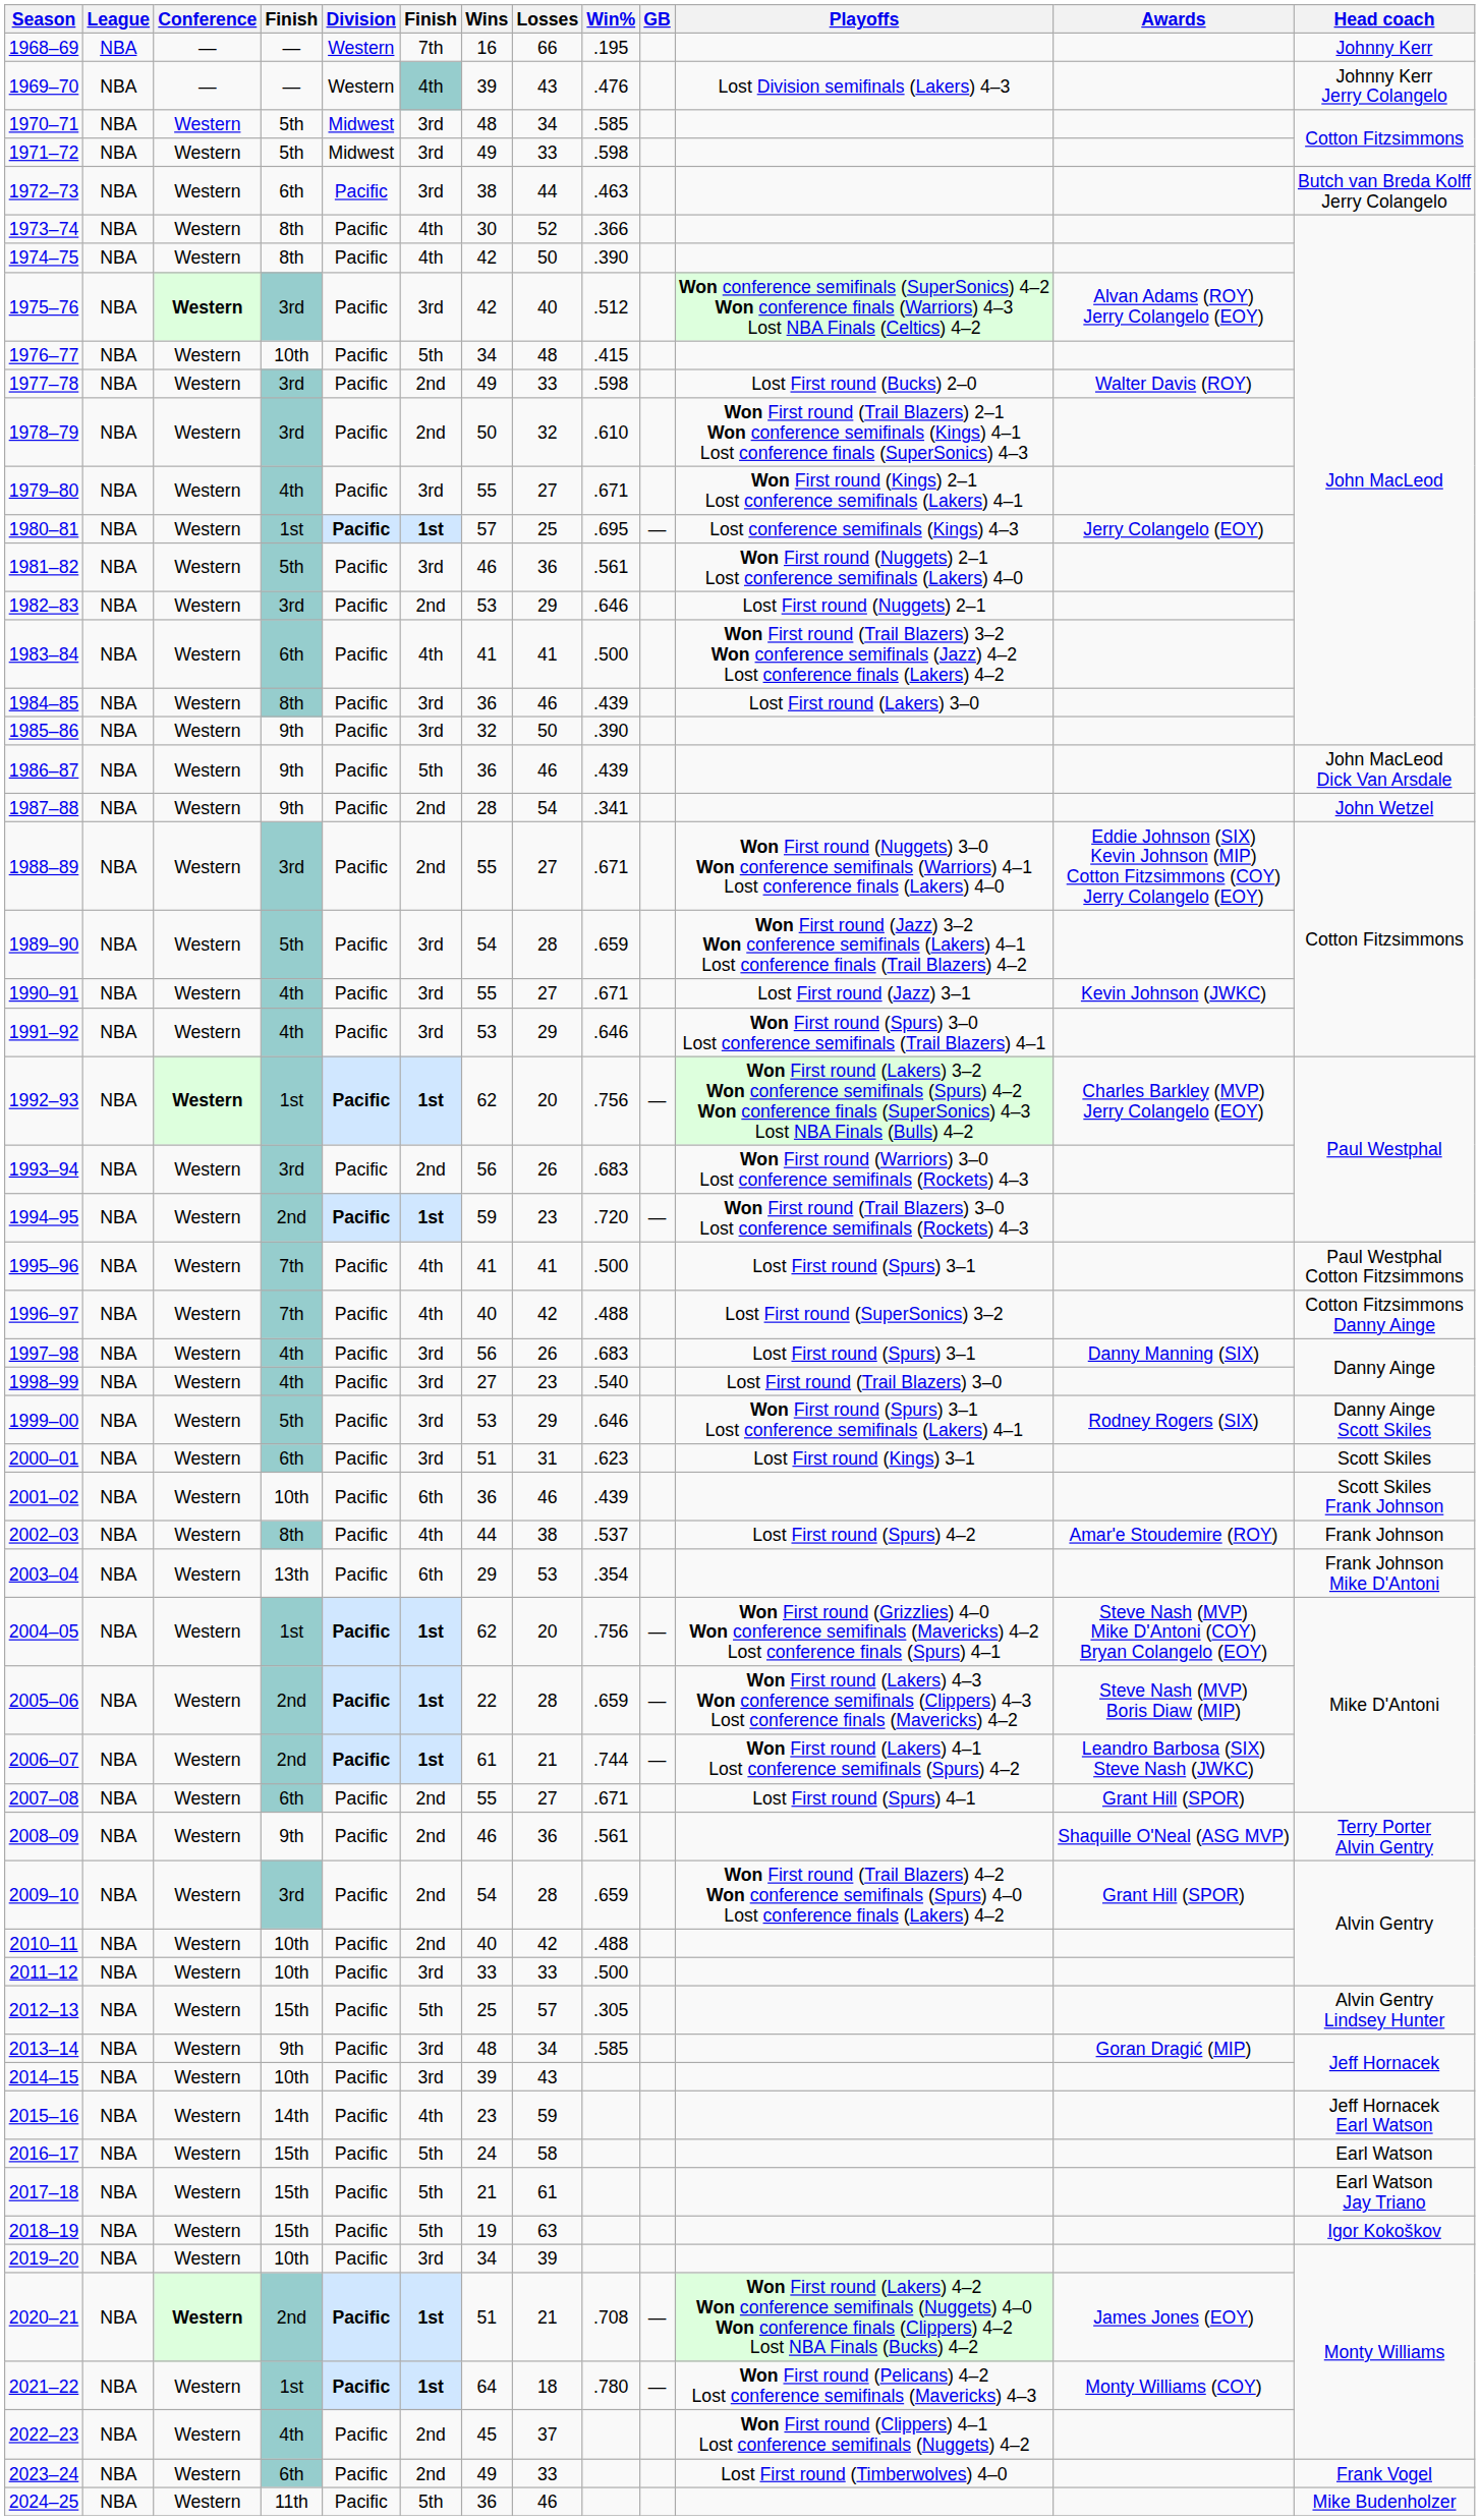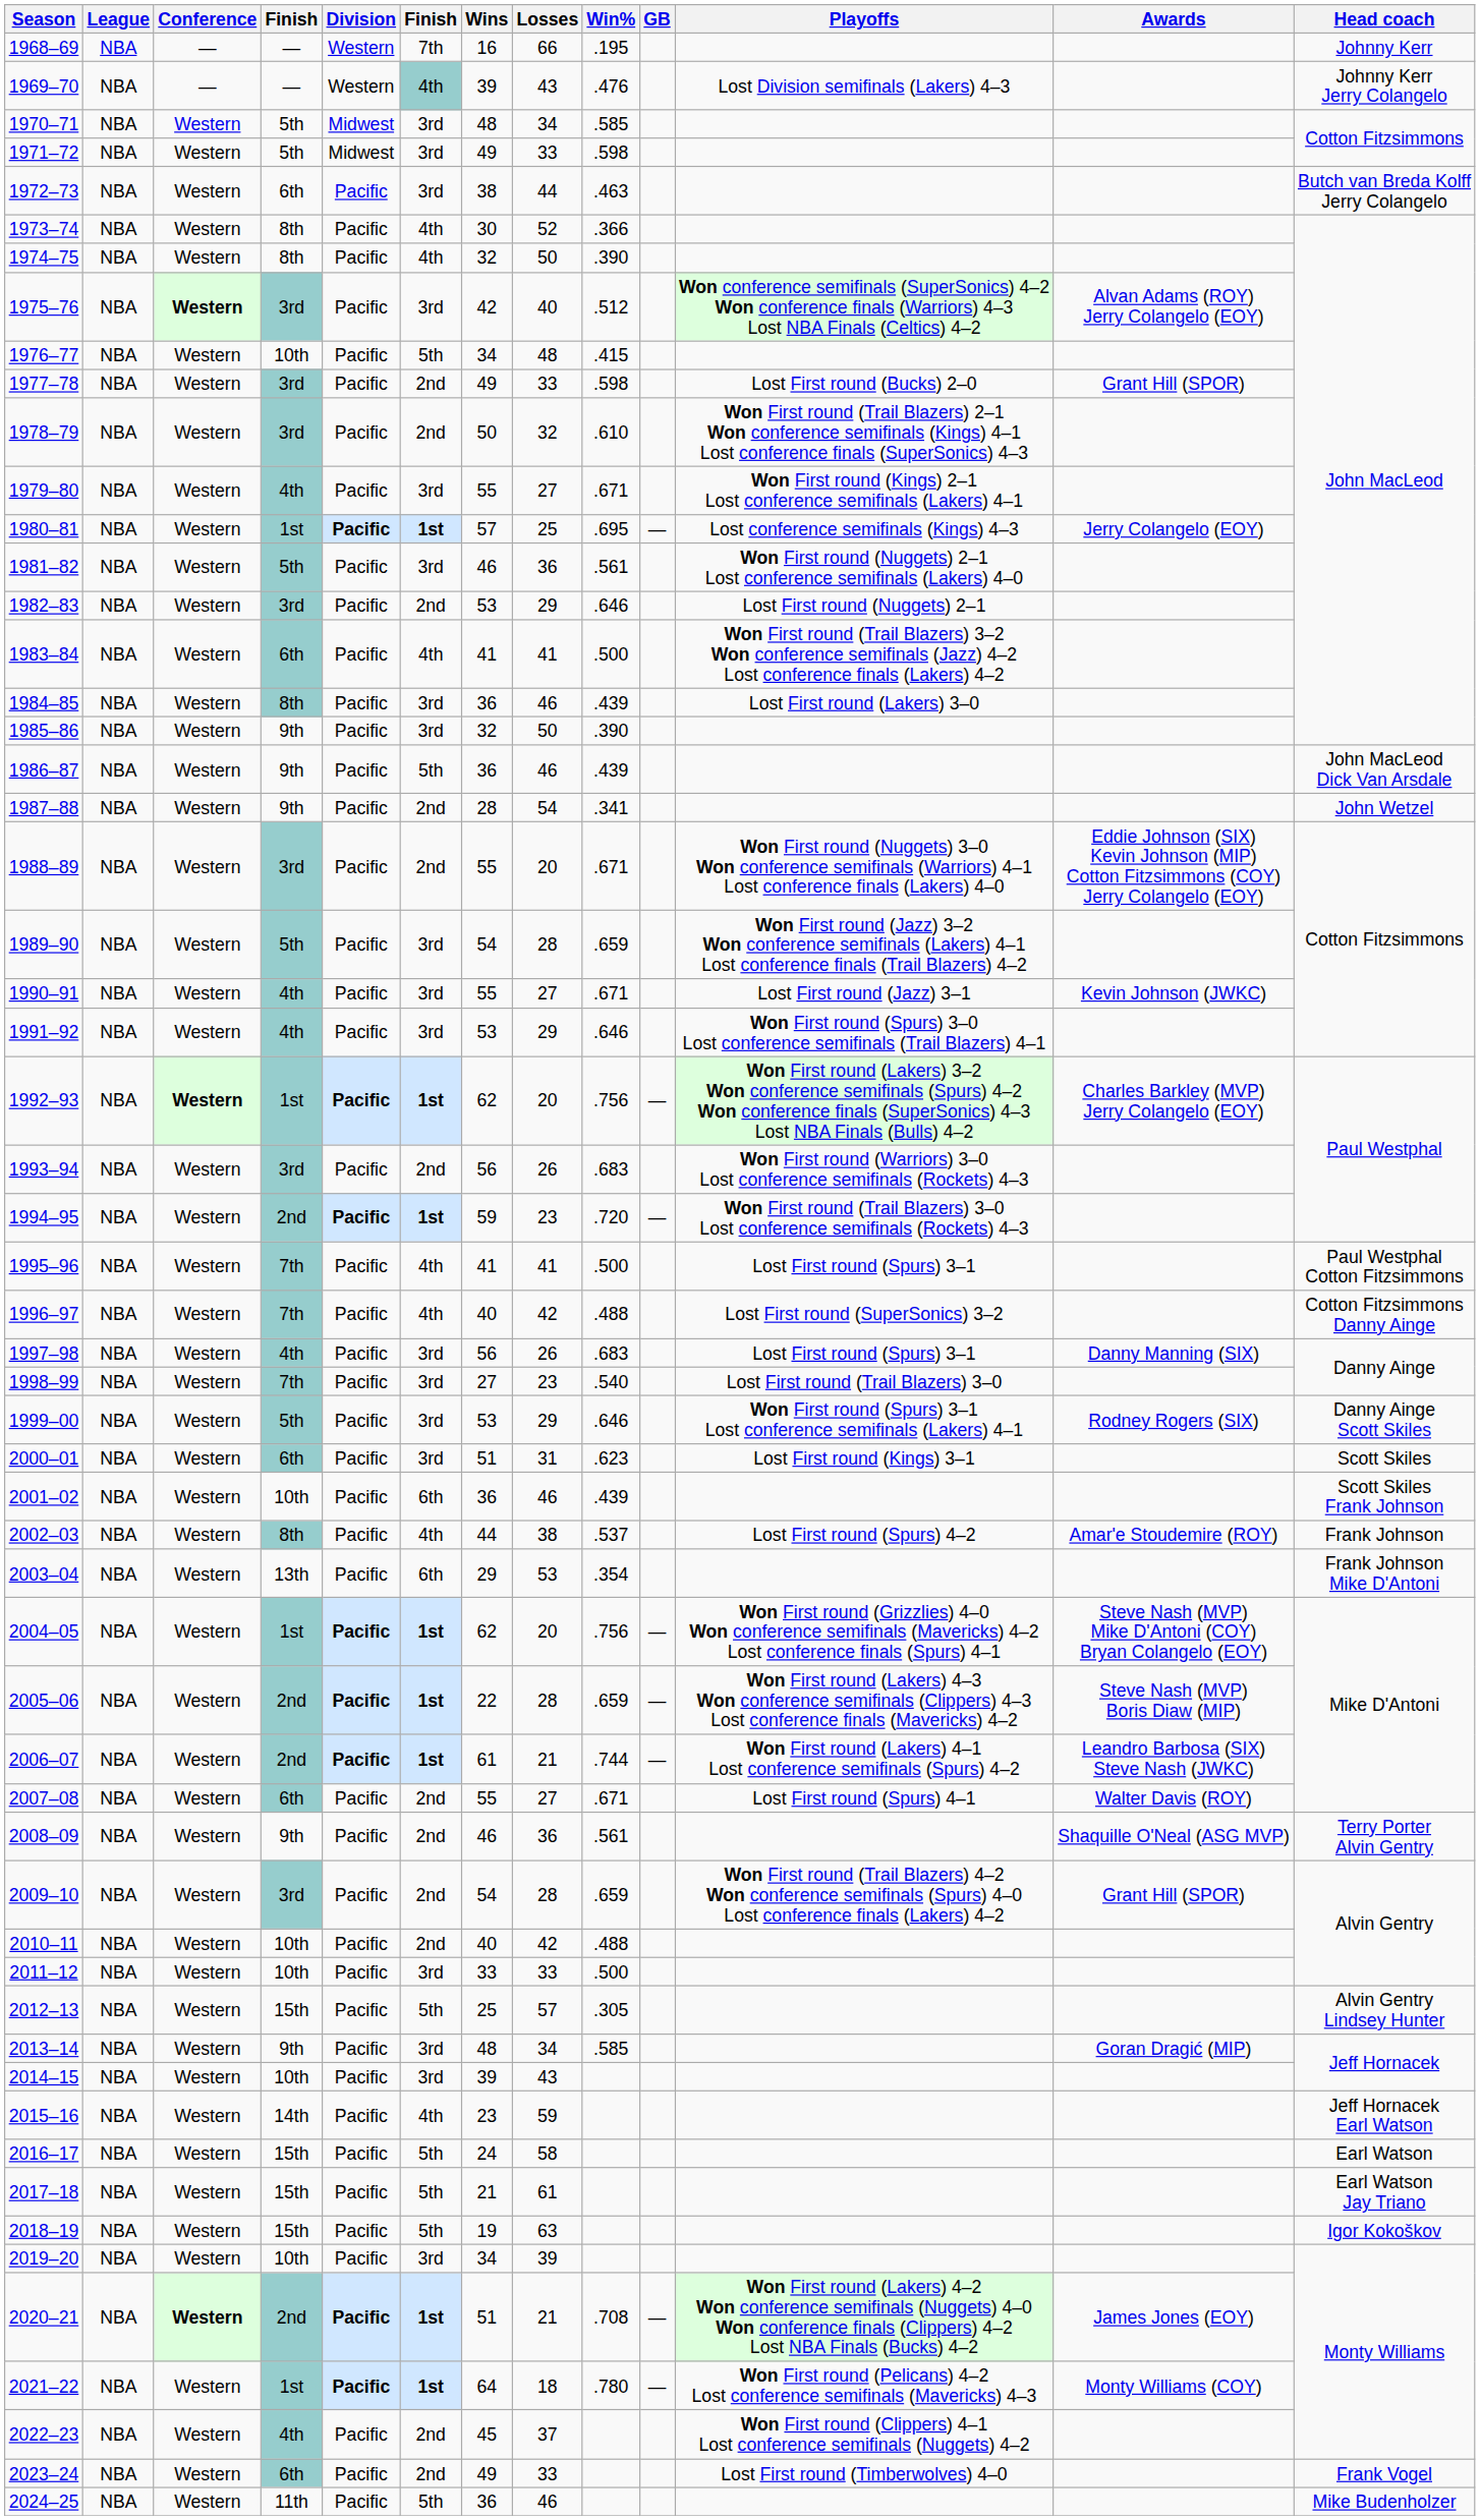1974–75 | Wins: 42 -> 32
1977–78 | Awards: Walter Davis (ROY) -> Grant Hill (SPOR)
1988–89 | Losses: 27 -> 20
1998–99 | column 4: 4th -> 7th
2007–08 | Awards: Grant Hill (SPOR) -> Walter Davis (ROY)
